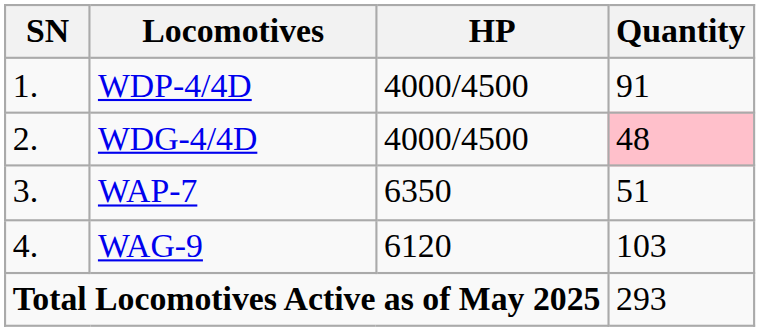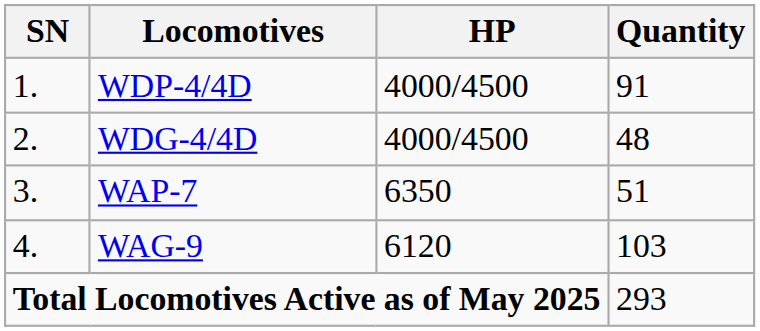WDG-4/4D | Quantity: pink background -> no background
